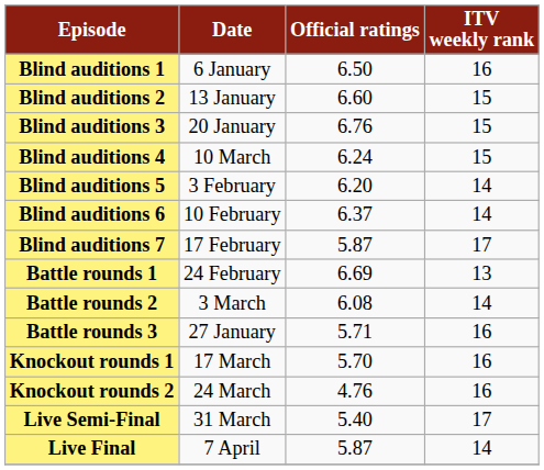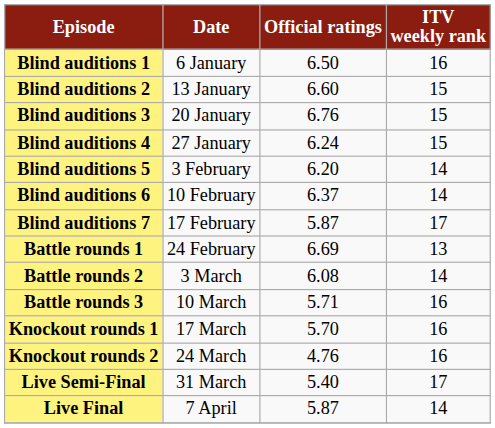Blind auditions 4 | Date: 10 March -> 27 January
Battle rounds 3 | Date: 27 January -> 10 March
